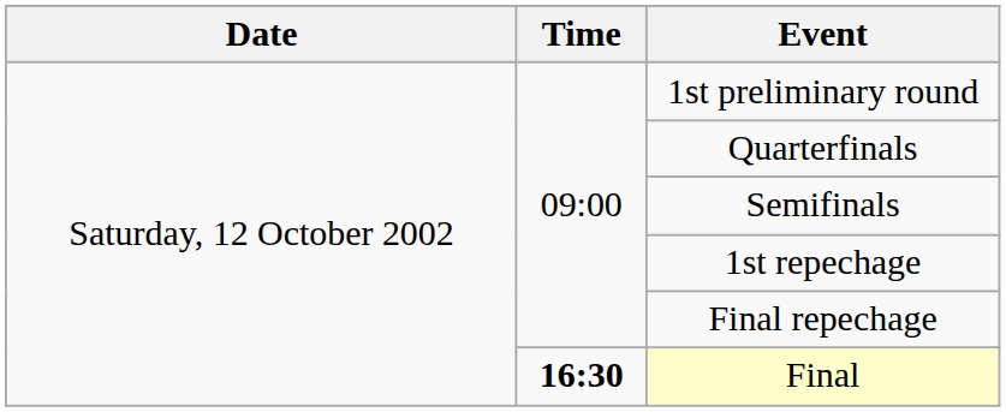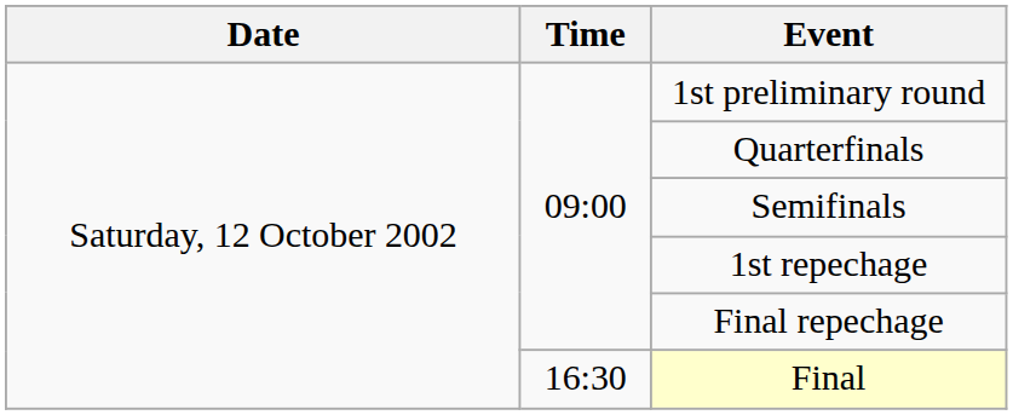Final | Time: bold -> normal
